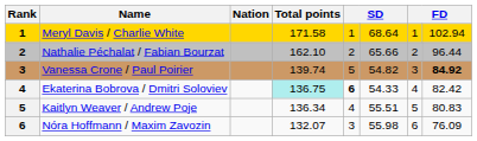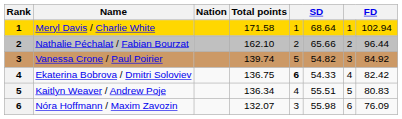Vanessa Crone / Paul Poirier | column 8: bold -> normal
Ekaterina Bobrova / Dmitri Soloviev | Total points: paleturquoise background -> no background
